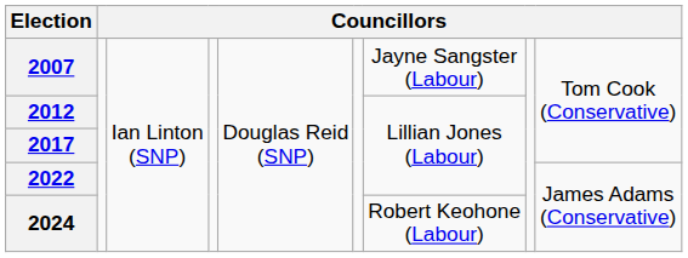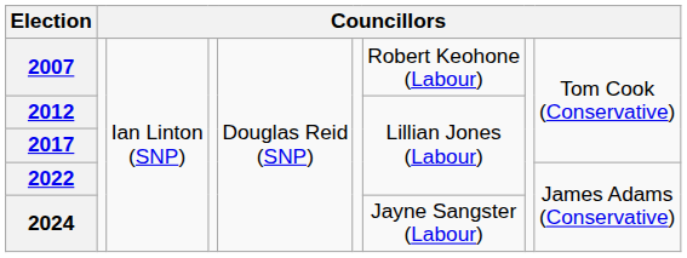2007 | column 7: Jayne Sangster (Labour) -> Robert Keohone (Labour)
2024 | column 7: Robert Keohone (Labour) -> Jayne Sangster (Labour)
